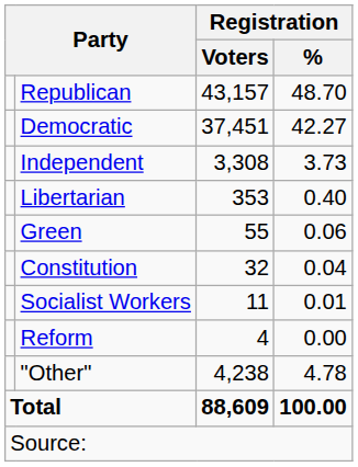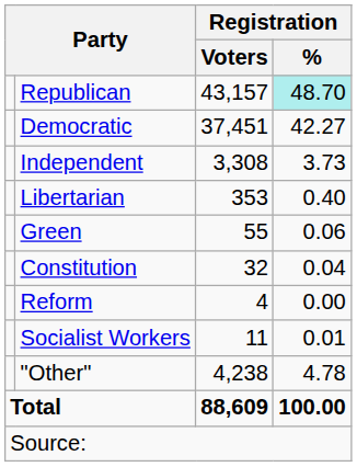Republican | Registration / %: no background -> paleturquoise background
rows swapped: Socialist Workers <-> Reform
